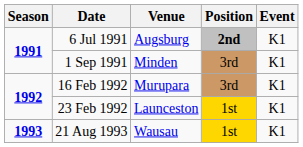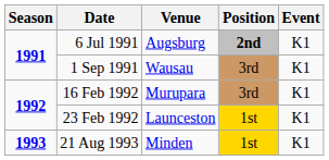1 Sep 1991 | Venue: Minden -> Wausau
21 Aug 1993 | Venue: Wausau -> Minden
